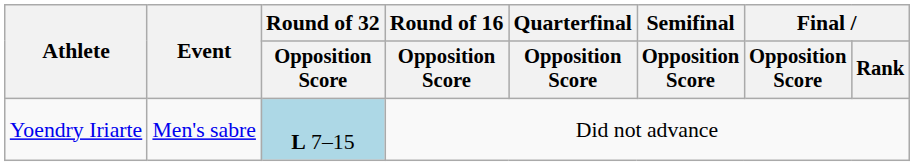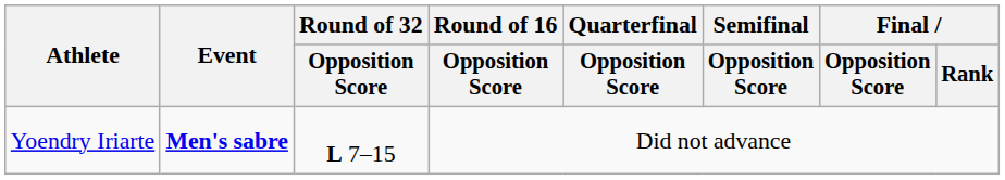Yoendry Iriarte | Event: normal -> bold
Yoendry Iriarte | Round of 32 / Opposition Score: lightblue background -> no background
